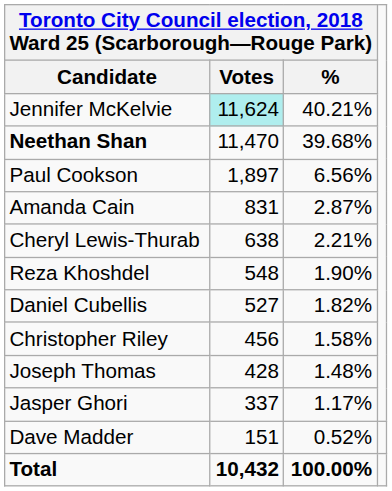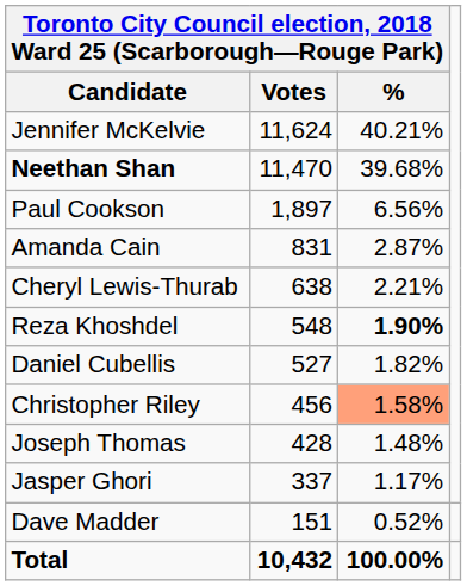Jennifer McKelvie | column 2: paleturquoise background -> no background
Reza Khoshdel | column 3: normal -> bold
Christopher Riley | column 3: no background -> lightsalmon background
